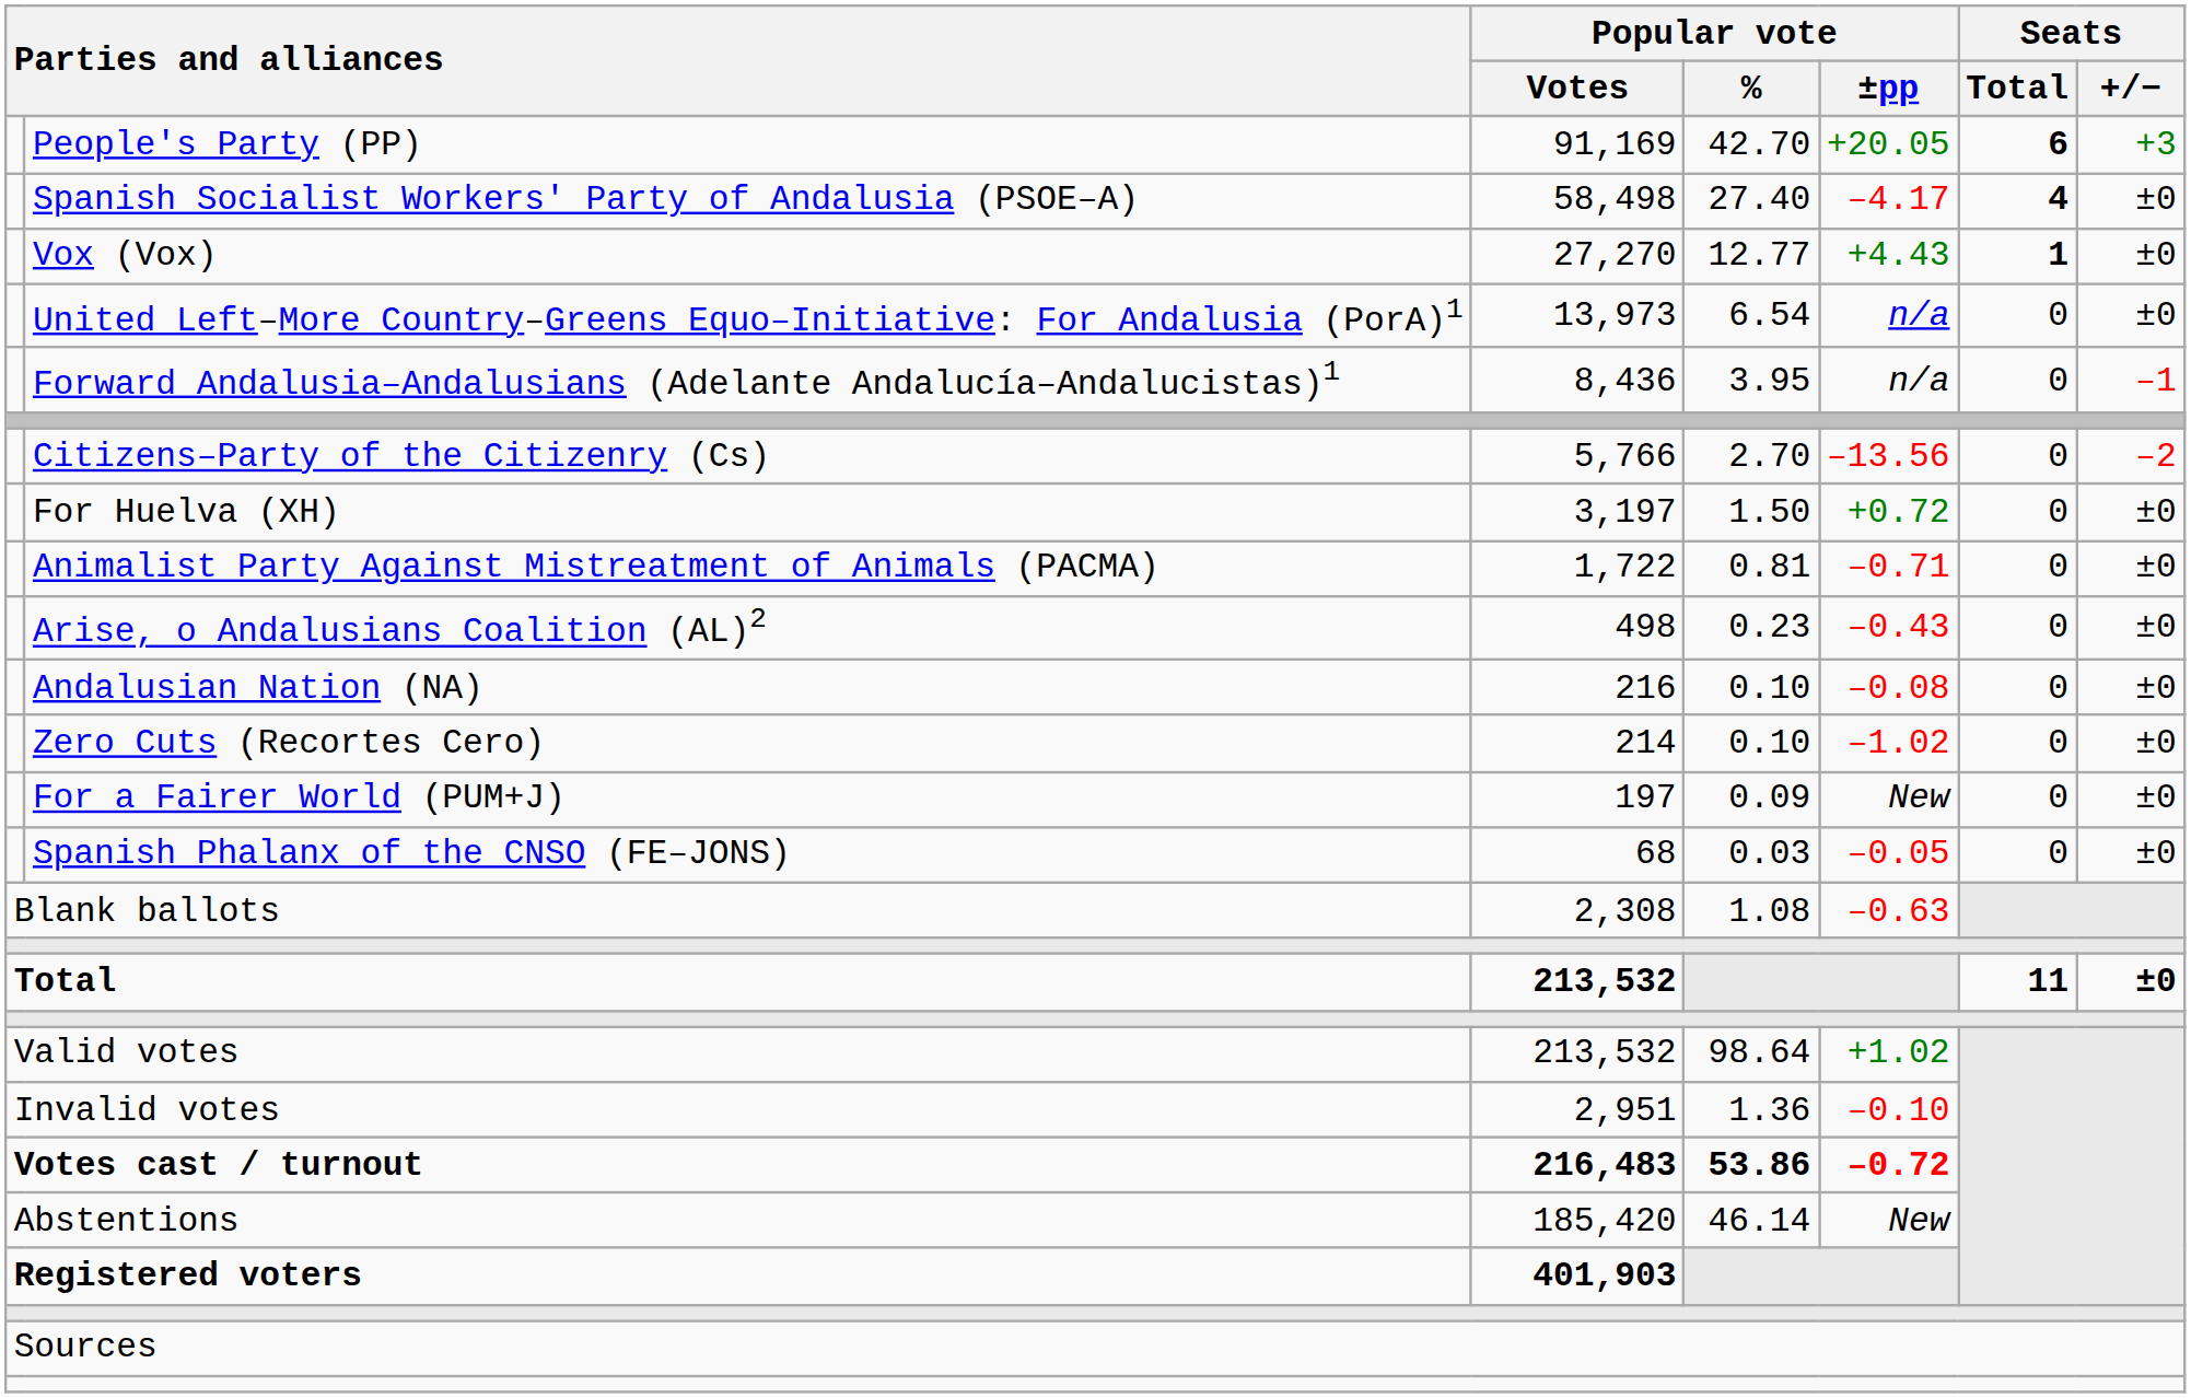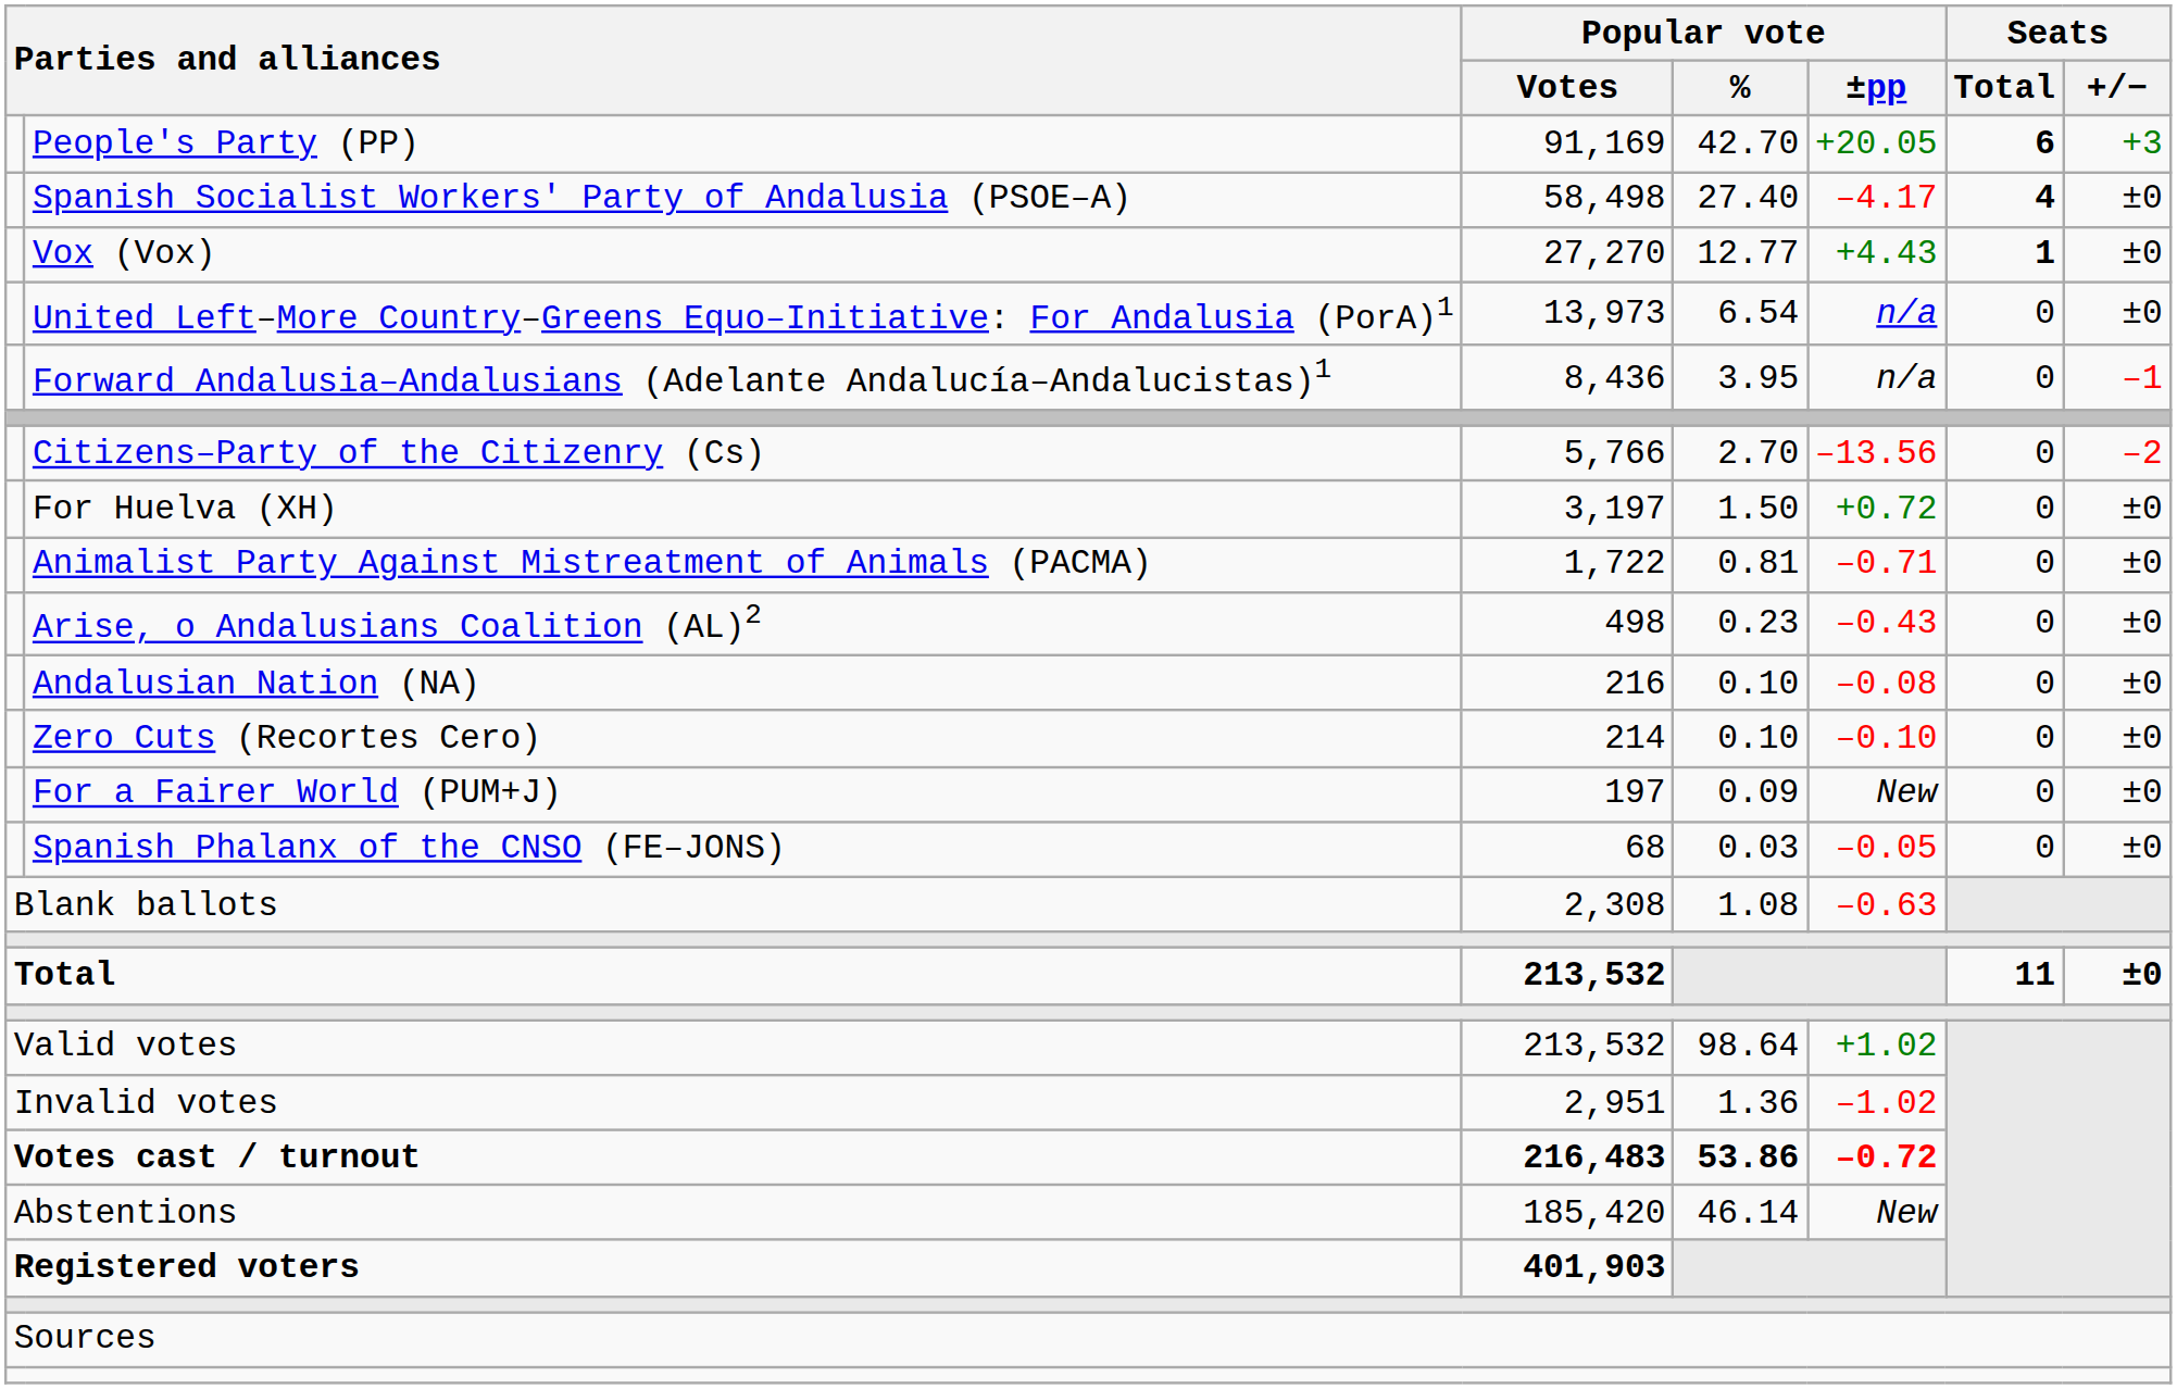Zero Cuts (Recortes Cero) | Popular vote / ±pp: –1.02 -> –0.10
Invalid votes | Popular vote / ±pp: –0.10 -> –1.02
